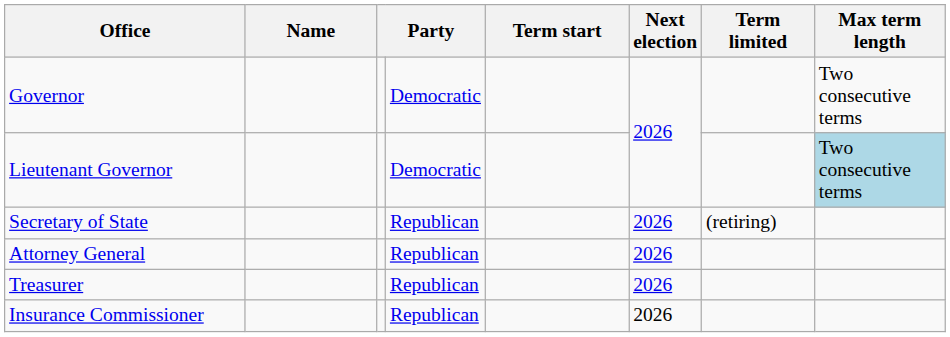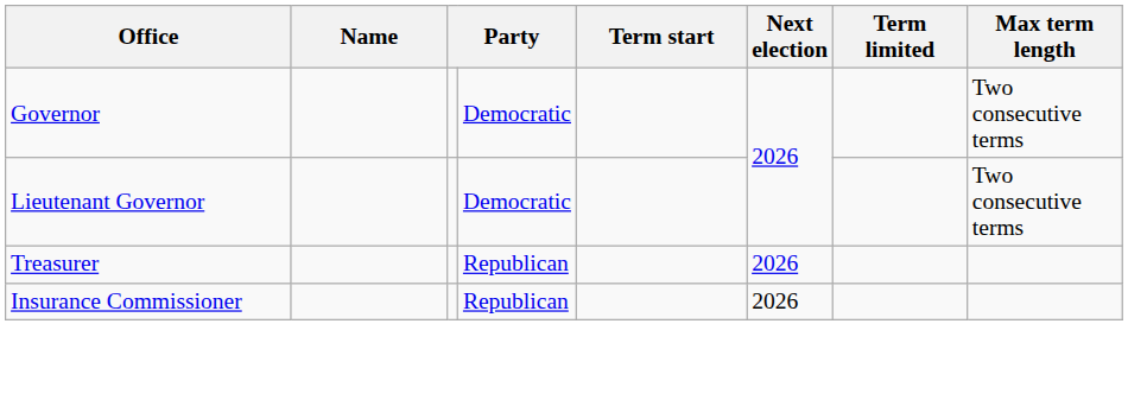Lieutenant Governor | Max term length: lightblue background -> no background
- row: Secretary of State | Republican | 2026 | (retiring)
- row: Attorney General | Republican | 2026
